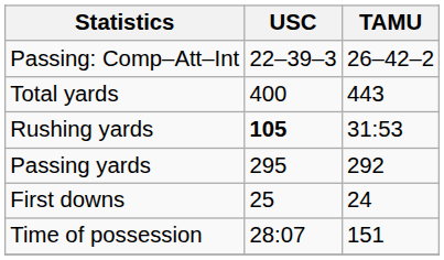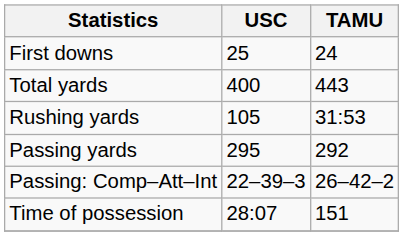rows swapped: First downs <-> Passing: Comp–Att–Int
Rushing yards | USC: bold -> normal
